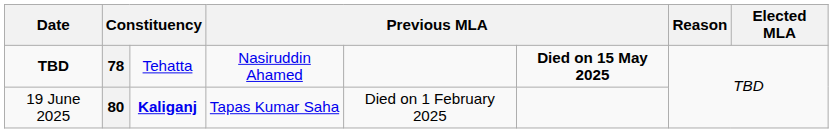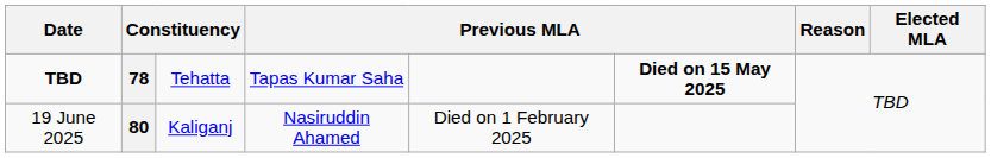78 | column 4: Nasiruddin Ahamed -> Tapas Kumar Saha
80 | column 3: bold -> normal
80 | column 4: Tapas Kumar Saha -> Nasiruddin Ahamed
